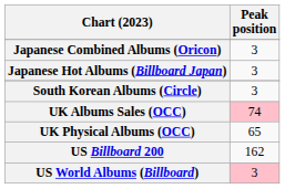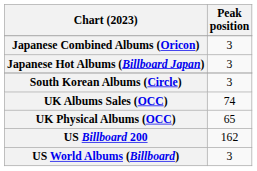UK Albums Sales (OCC) | Peak position: pink background -> no background
US World Albums (Billboard) | Peak position: pink background -> no background
